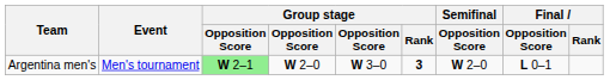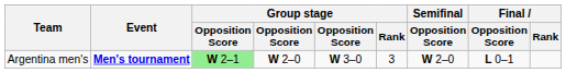Argentina men's | Event: normal -> bold
Argentina men's | Group stage / Rank: bold -> normal
